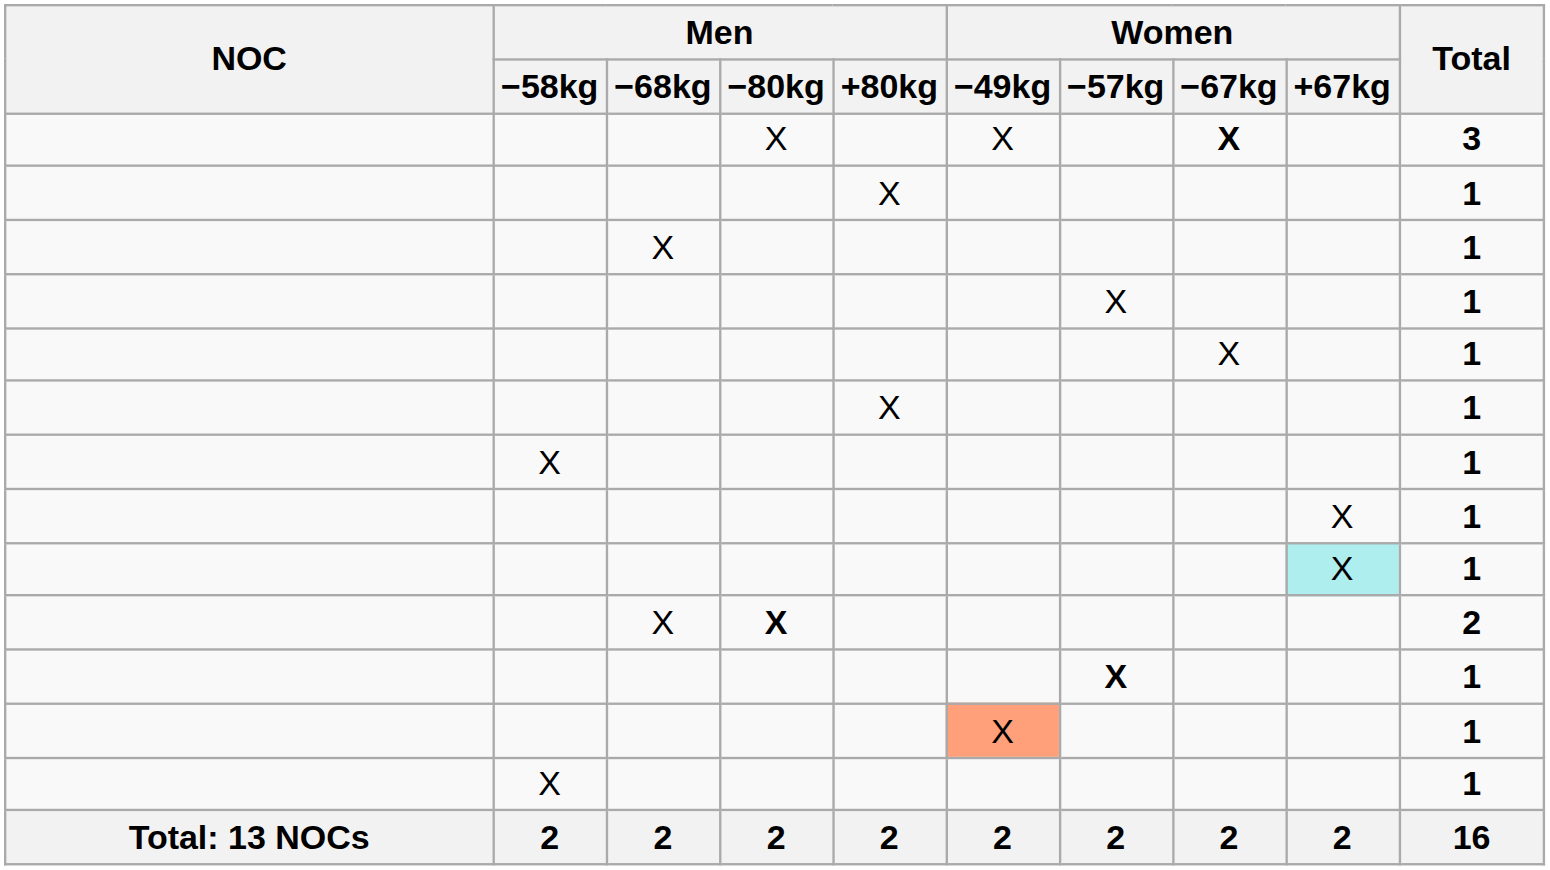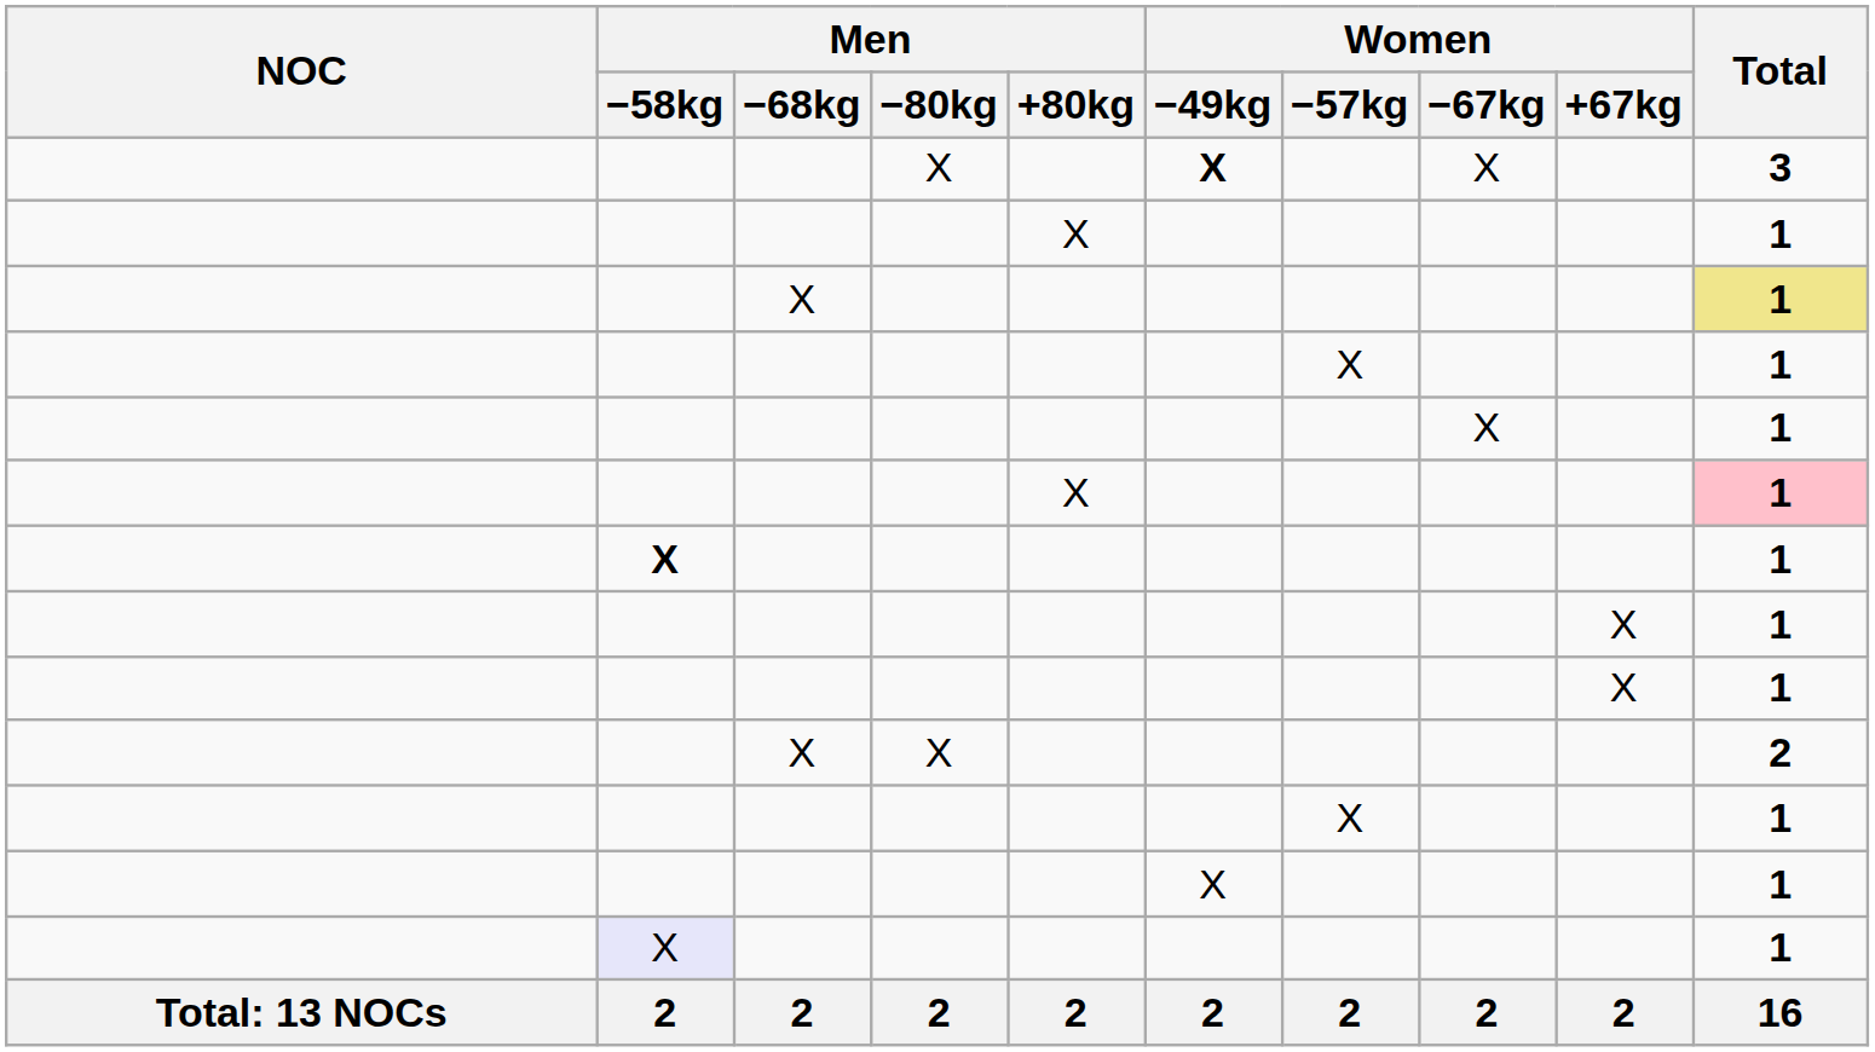row 3 | Women / −49kg: normal -> bold
row 3 | Women / −67kg: bold -> normal
row 5 | Total: no background -> khaki background
row 8 | Total: no background -> pink background
row 9 | Men / −58kg: normal -> bold
row 11 | Women / +67kg: paleturquoise background -> no background
row 12 | Men / −80kg: bold -> normal
row 13 | Women / −57kg: bold -> normal
row 14 | Women / −49kg: lightsalmon background -> no background
row 15 | Men / −58kg: no background -> lavender background
